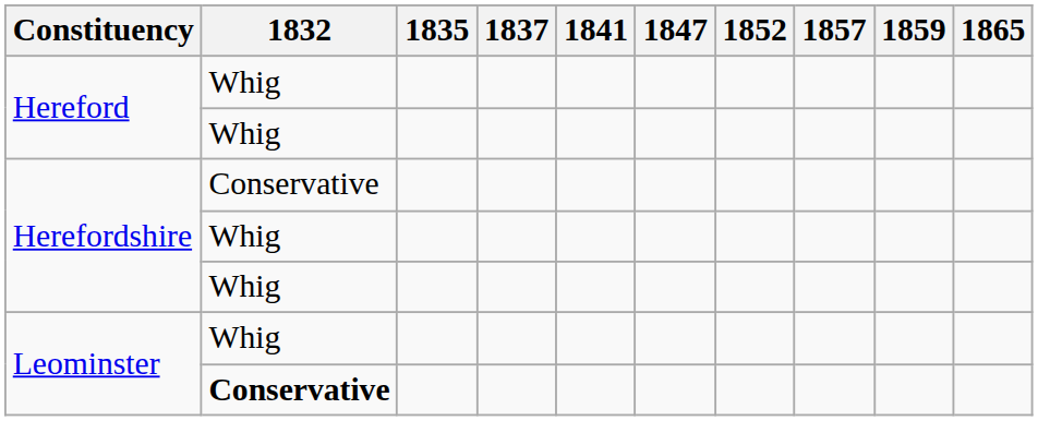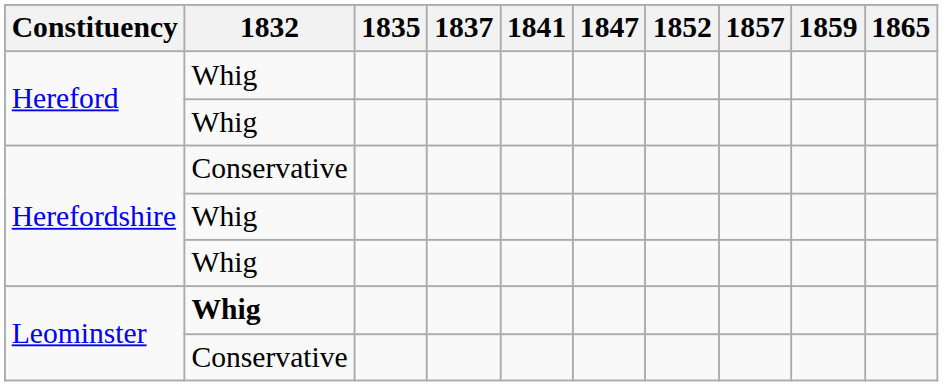Leominster / Whig | 1832: normal -> bold
Leominster / Conservative | 1832: bold -> normal
